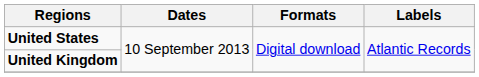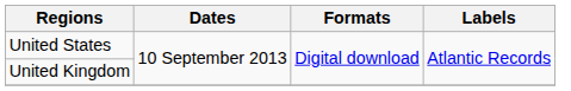United States | Regions: bold -> normal
United Kingdom | Regions: bold -> normal
